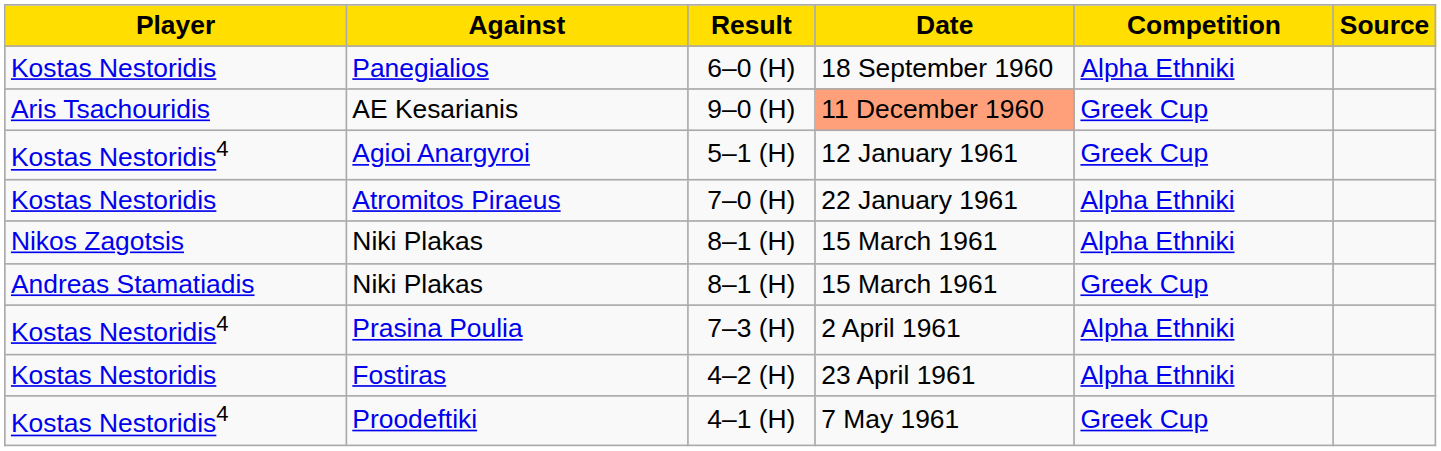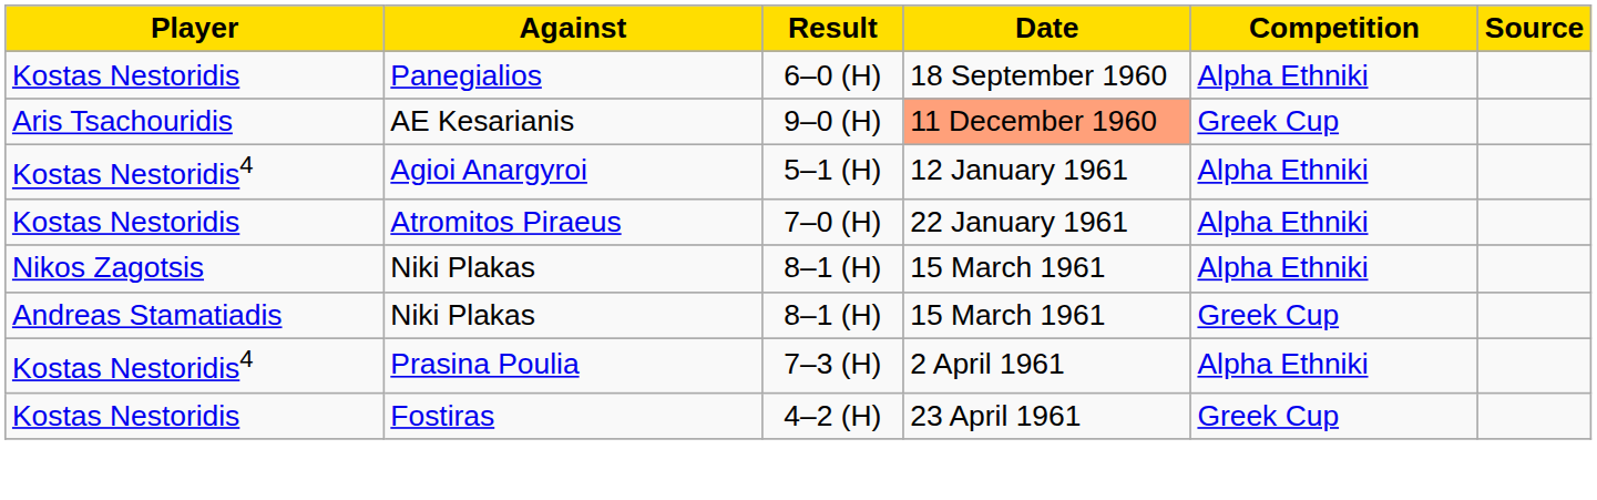Agioi Anargyroi | Competition: Greek Cup -> Alpha Ethniki
Fostiras | Competition: Alpha Ethniki -> Greek Cup
- row: Kostas Nestoridis4 | Proodeftiki | 4–1 (H) | 7 May 1961 | Greek Cup
